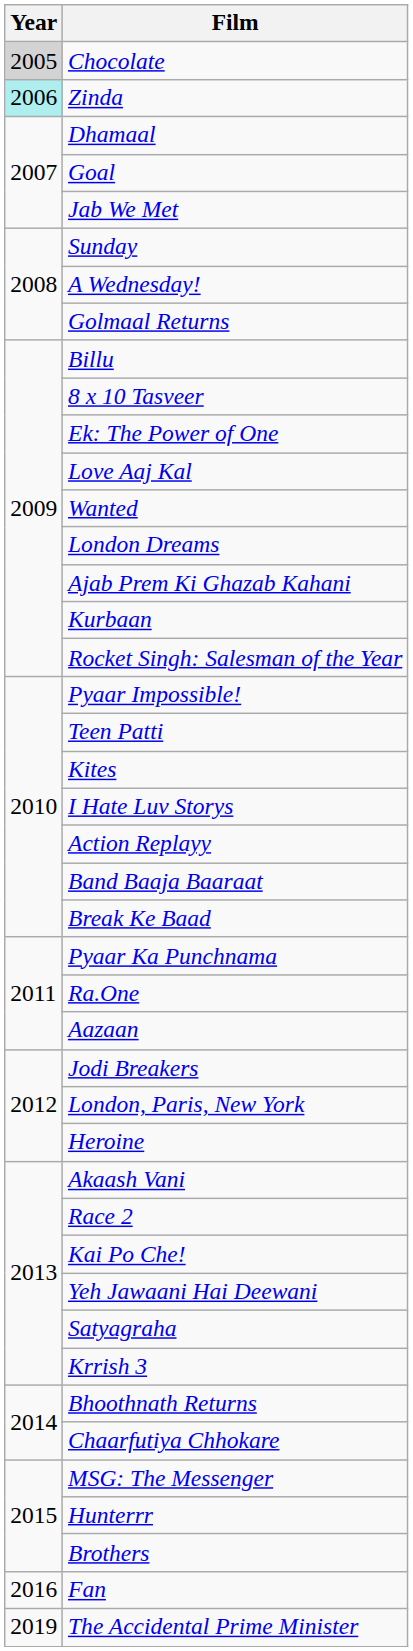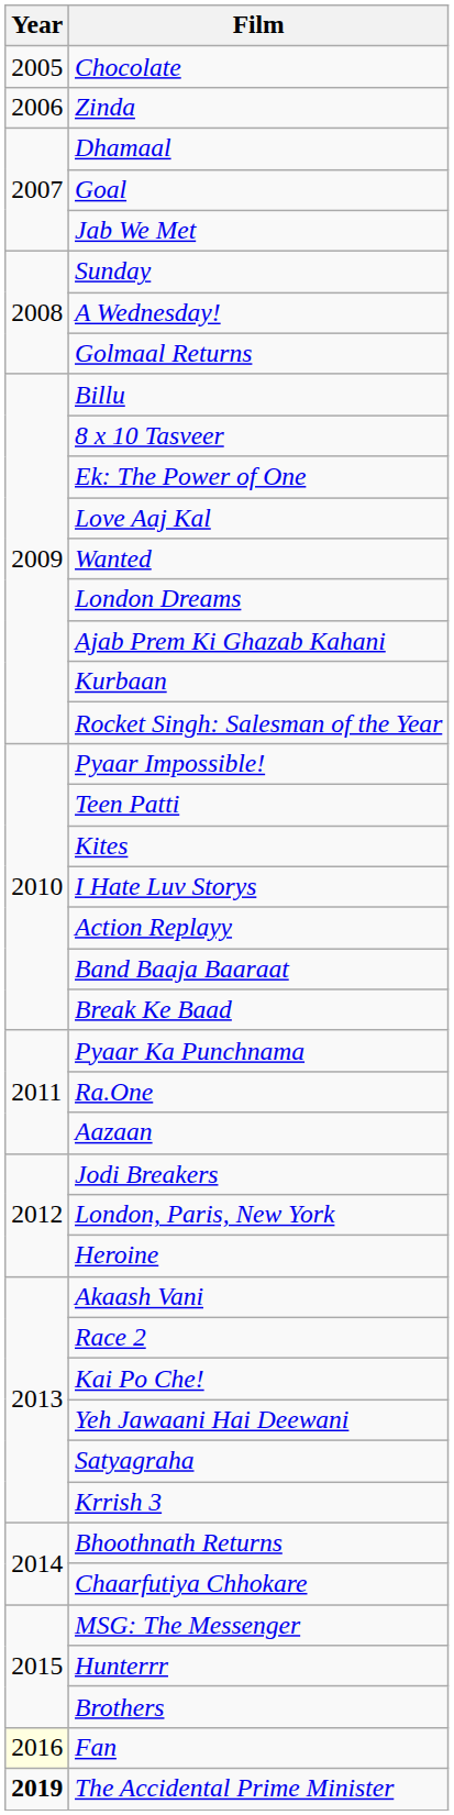Chocolate | Year: lightgrey background -> no background
Zinda | Year: paleturquoise background -> no background
Fan | Year: no background -> lightyellow background
The Accidental Prime Minister | Year: normal -> bold
